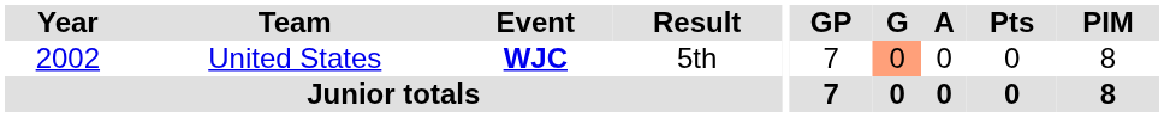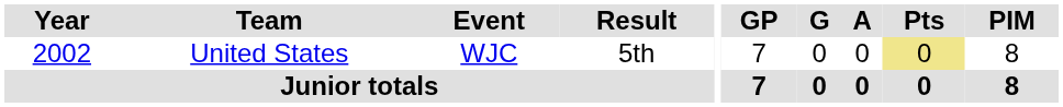United States | Event: bold -> normal
United States | G: lightsalmon background -> no background
United States | Pts: no background -> khaki background
